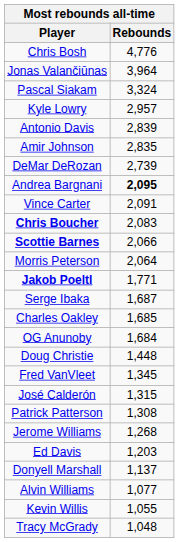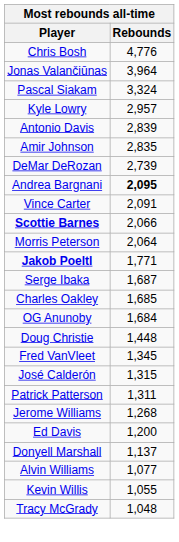- row: Chris Boucher | 2,083
Patrick Patterson | Rebounds: 1,308 -> 1,311
Ed Davis | Rebounds: 1,203 -> 1,200
